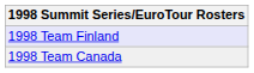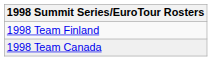row 2 | column 1: lavender background -> no background
